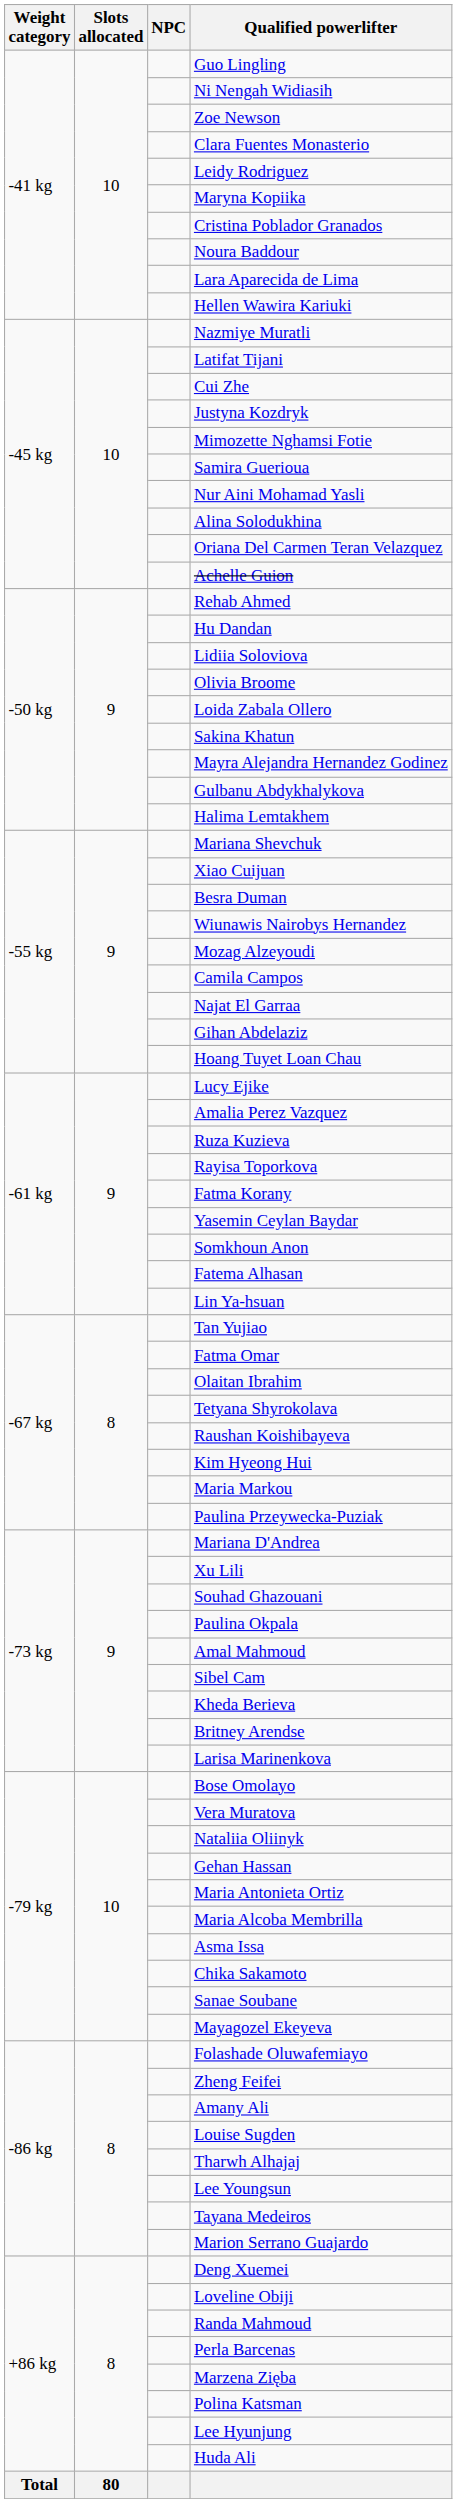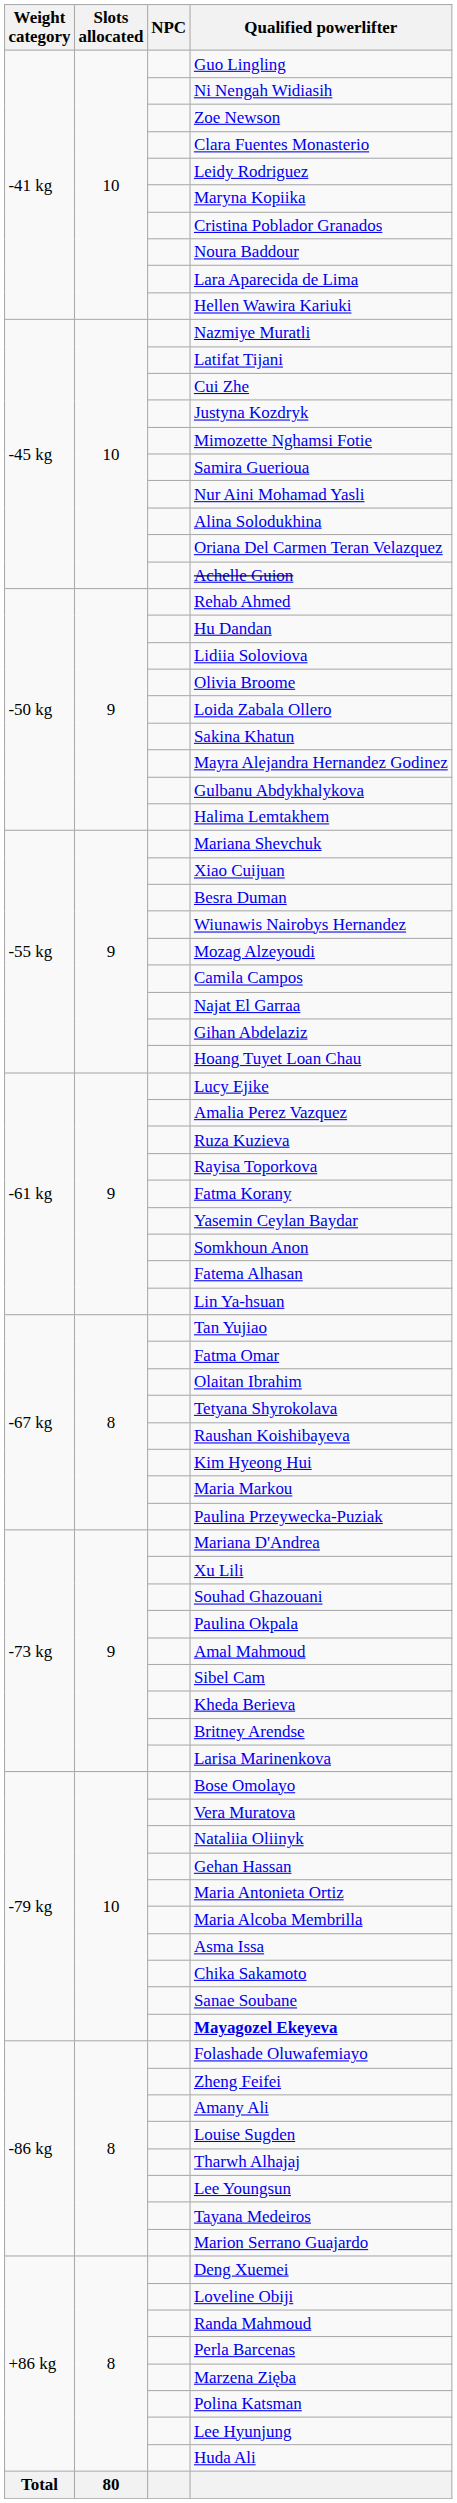Mayagozel Ekeyeva | Qualified powerlifter: normal -> bold
